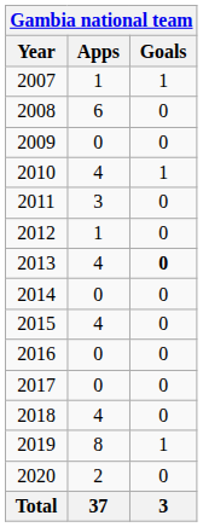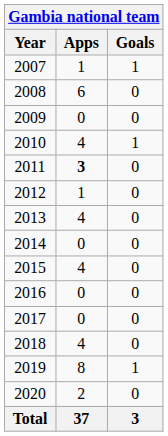2011 | Apps: normal -> bold
2013 | Goals: bold -> normal
